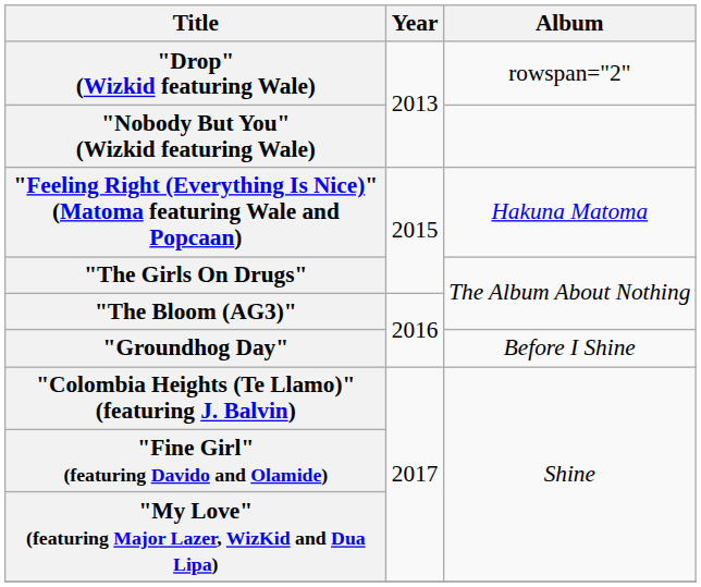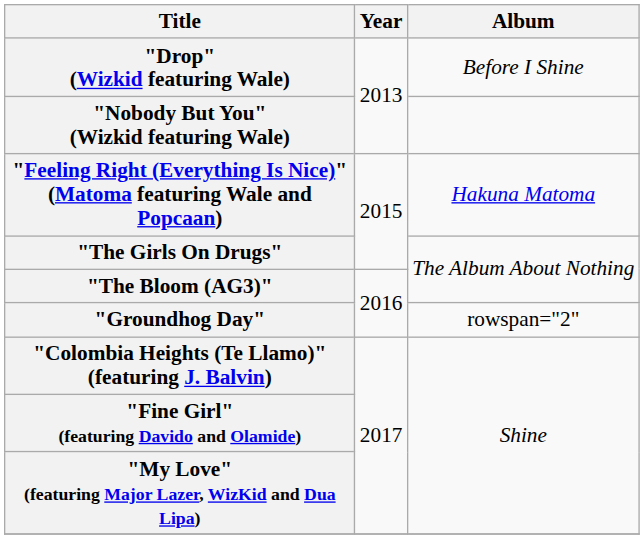"Drop" (Wizkid featuring Wale) | Album: rowspan="2" -> Before I Shine
"Groundhog Day" | Album: Before I Shine -> rowspan="2"
